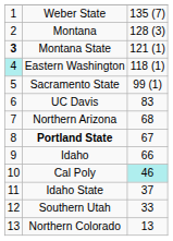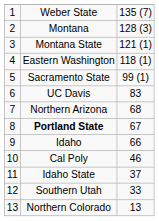Montana State | column 1: bold -> normal
Eastern Washington | column 1: paleturquoise background -> no background
Cal Poly | column 3: paleturquoise background -> no background
